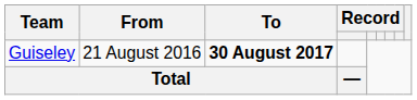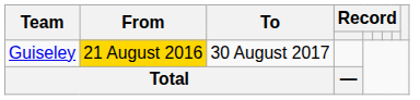Guiseley | From: no background -> gold background
Guiseley | To: bold -> normal
